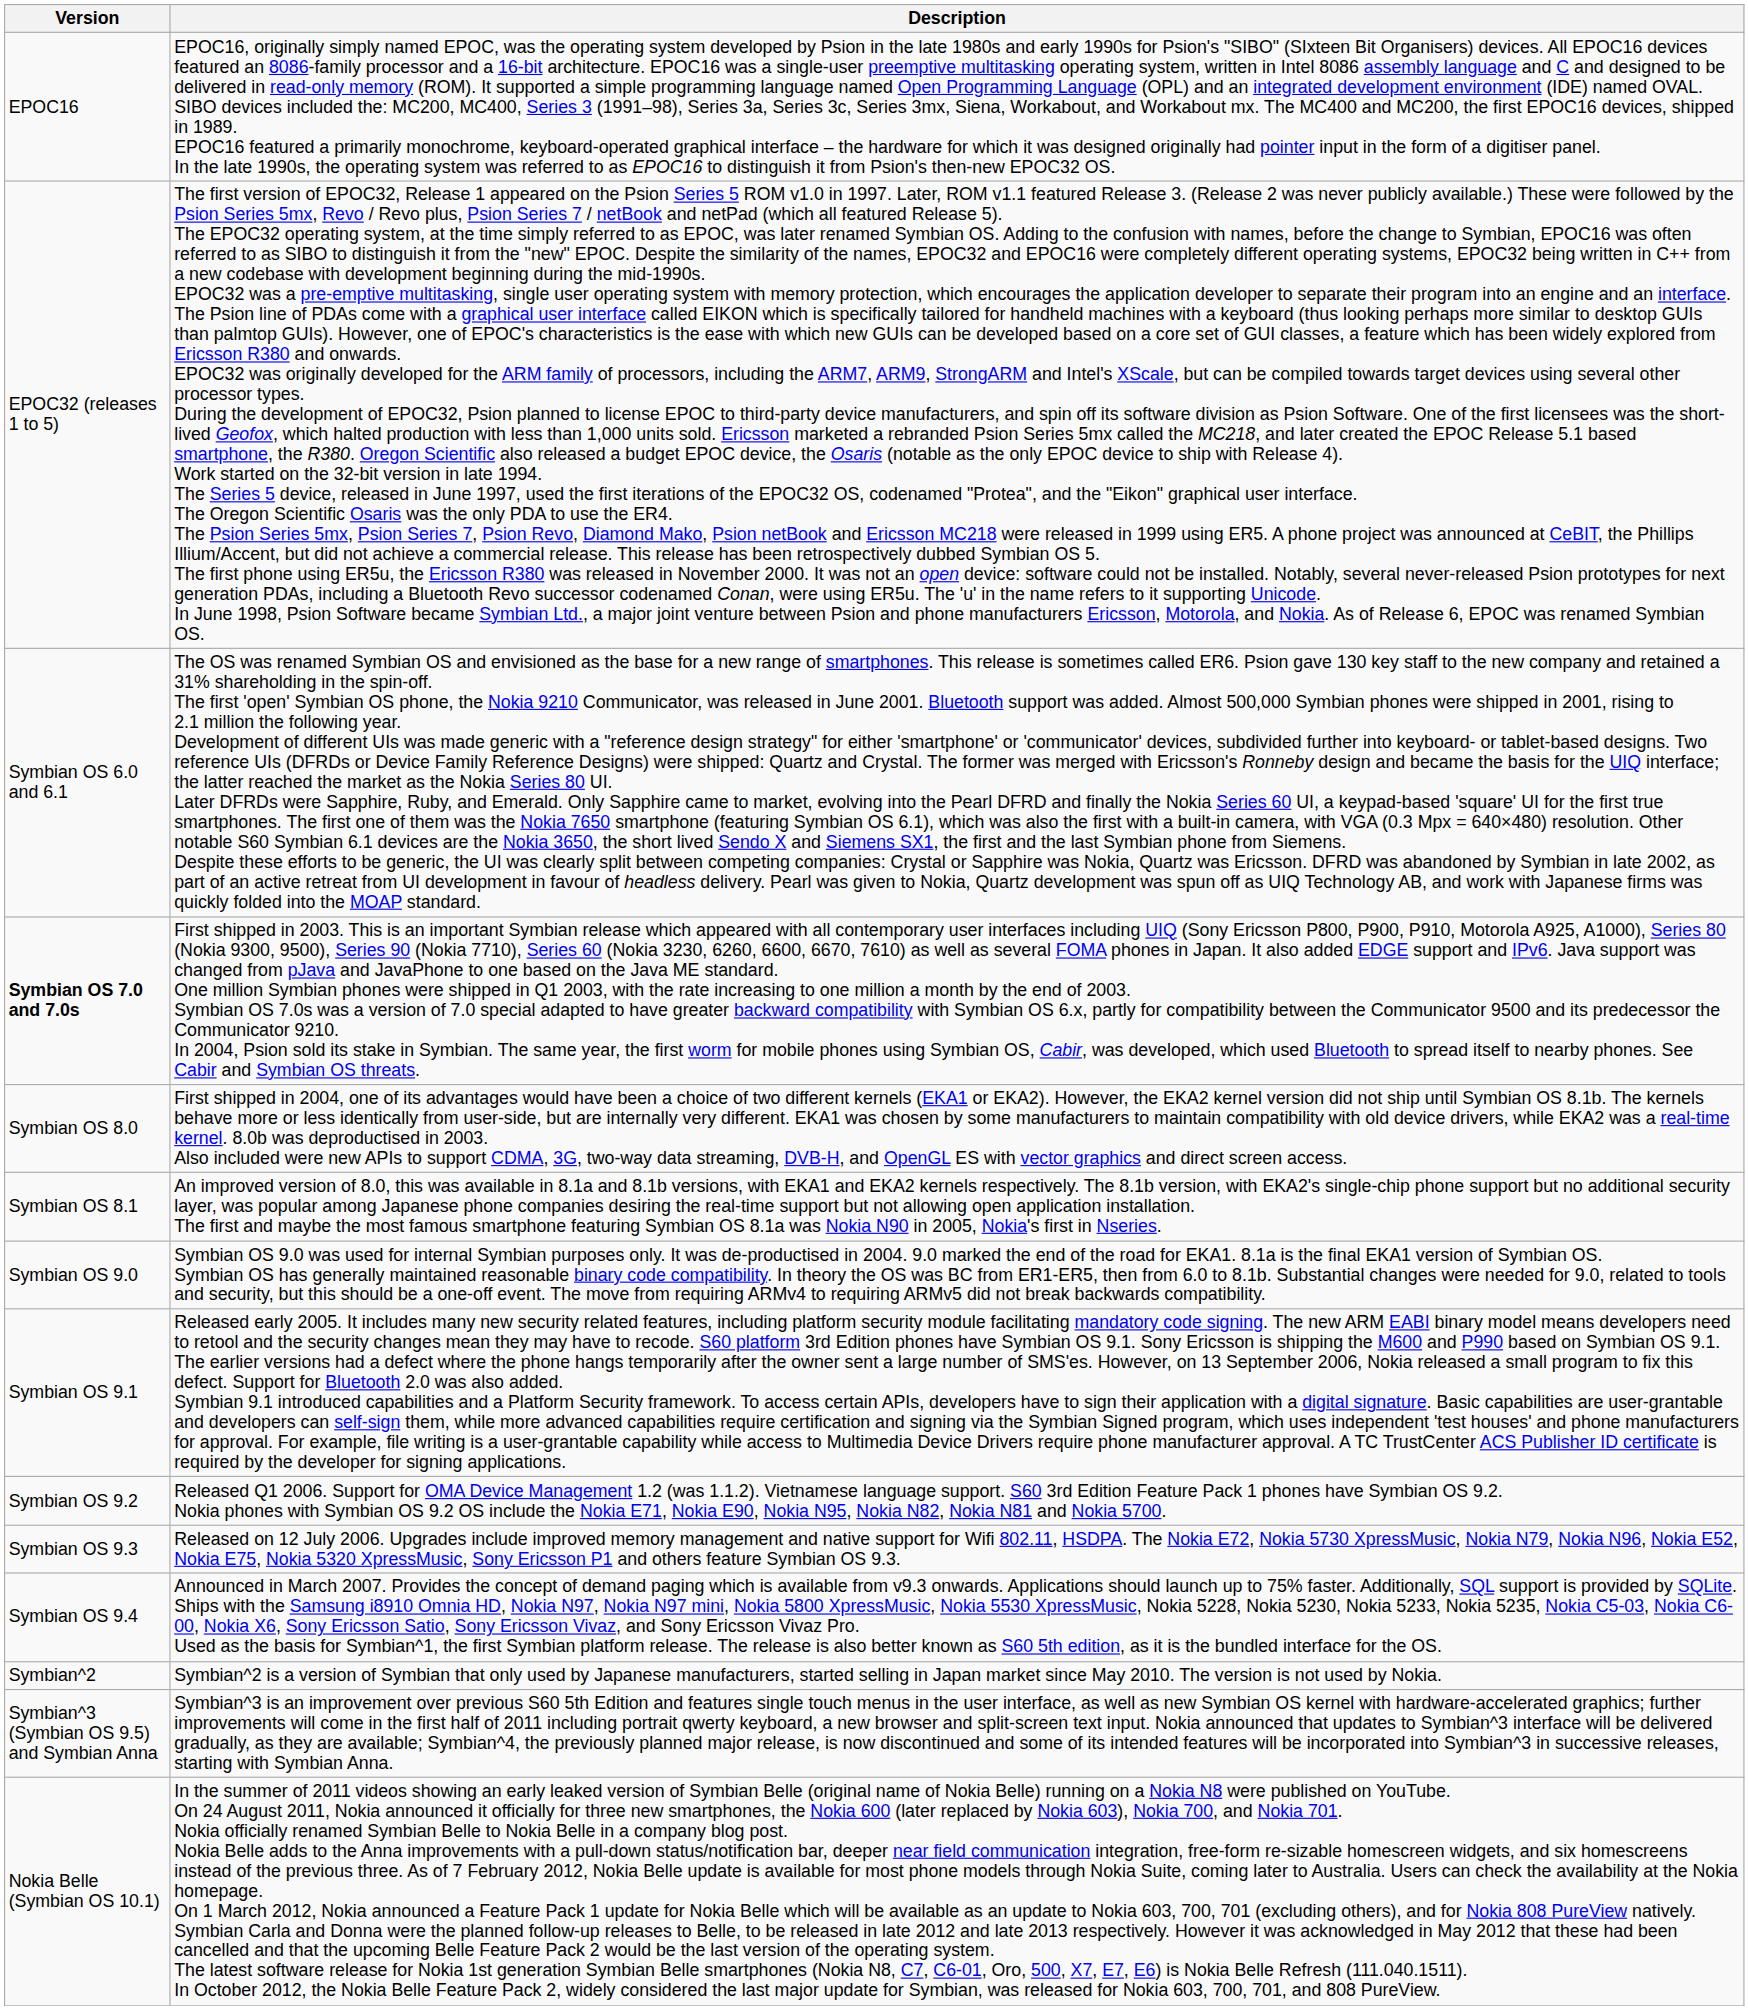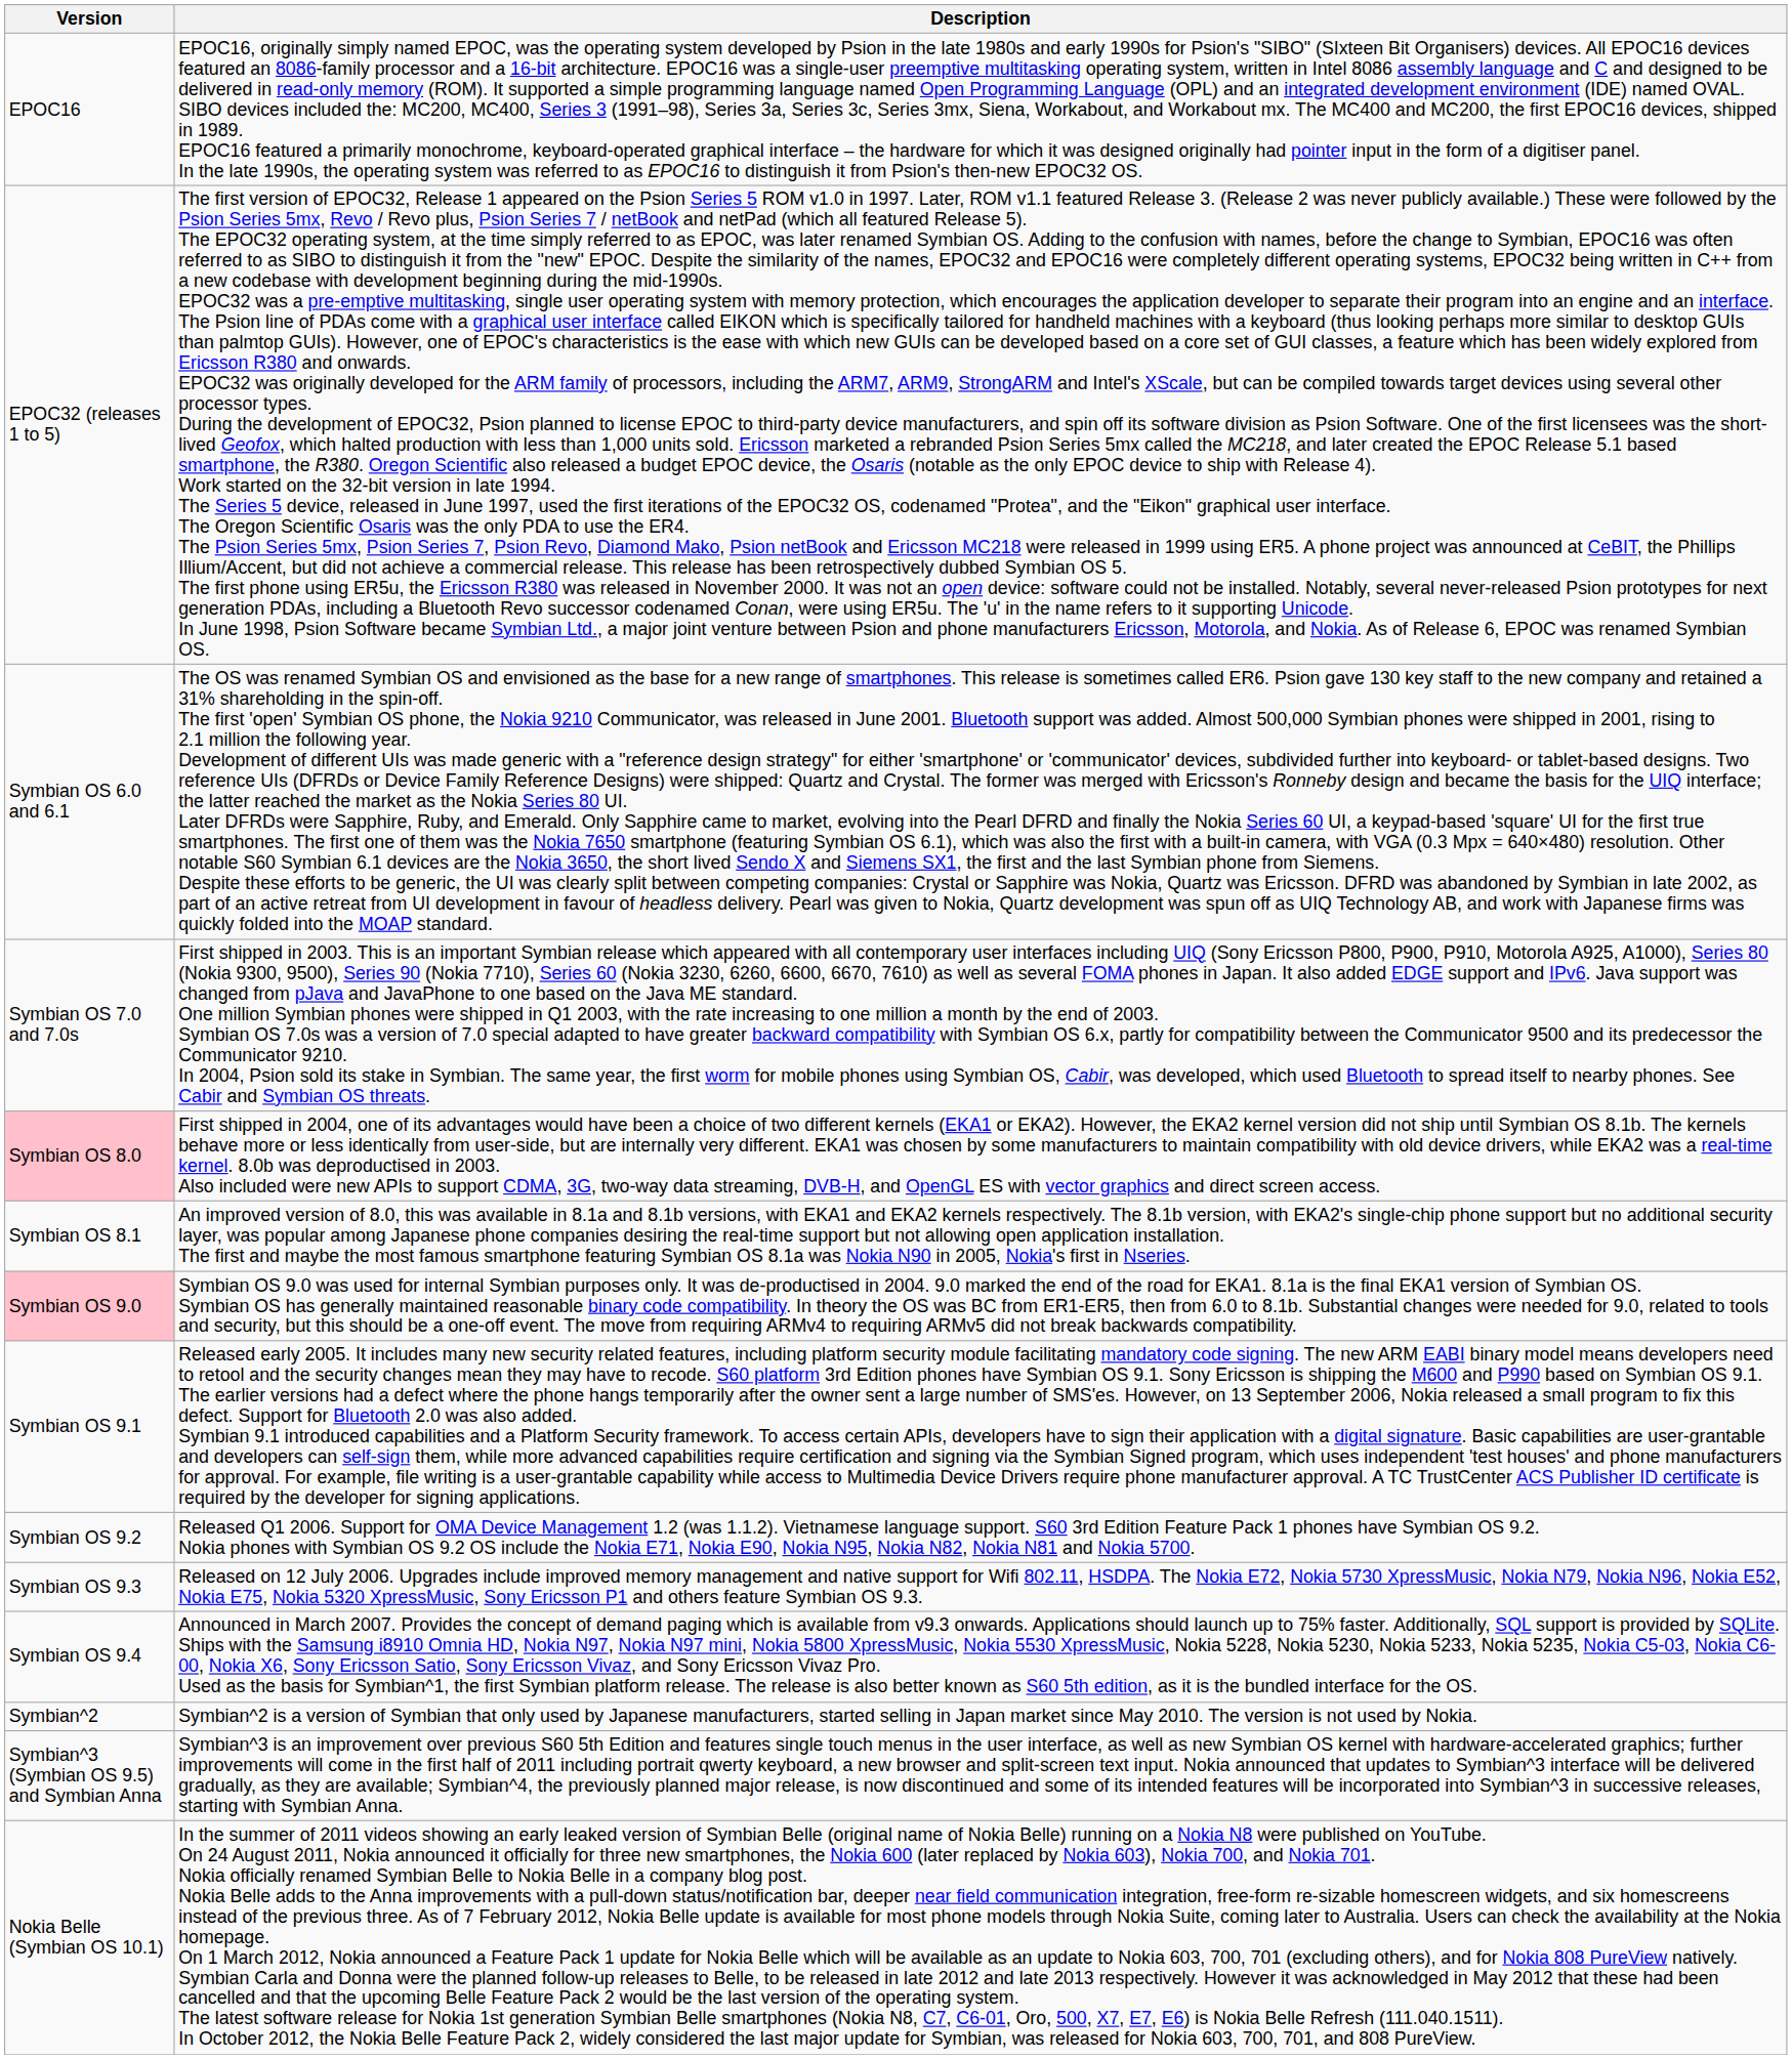Symbian OS 7.0 and 7.0s | Version: bold -> normal
Symbian OS 8.0 | Version: no background -> pink background
Symbian OS 9.0 | Version: no background -> pink background
